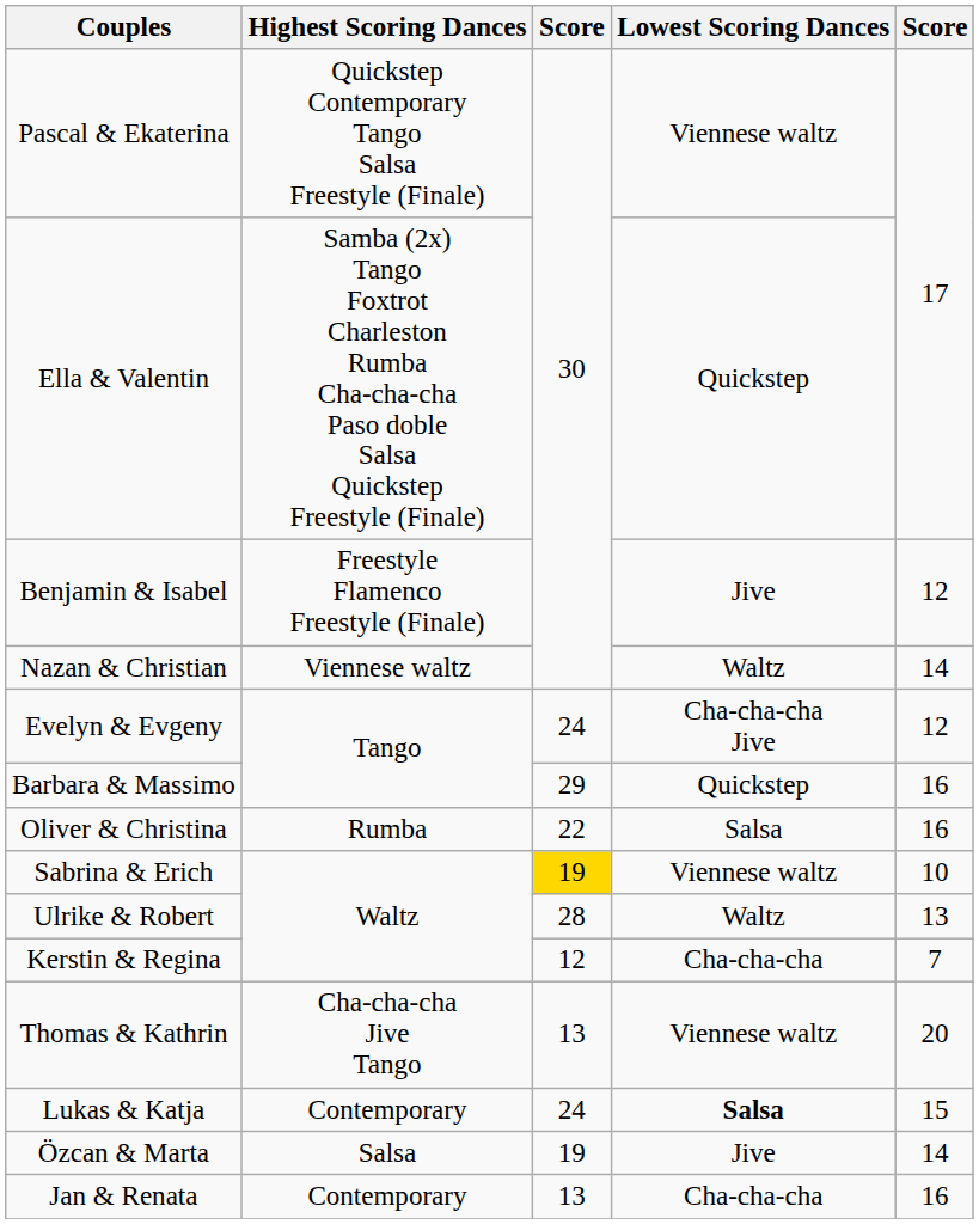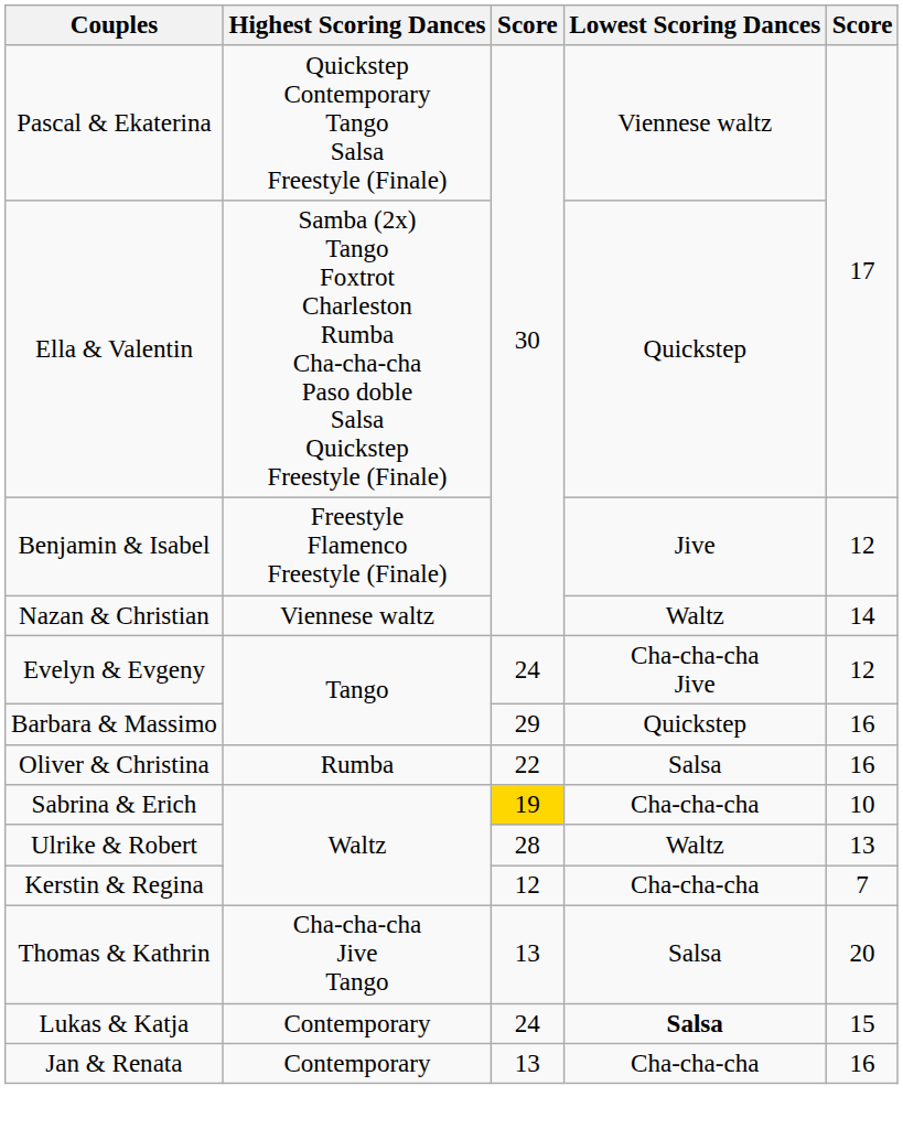Sabrina & Erich | Lowest Scoring Dances: Viennese waltz -> Cha-cha-cha
Thomas & Kathrin | Lowest Scoring Dances: Viennese waltz -> Salsa
- row: Özcan & Marta | Salsa | 19 | Jive | 14
